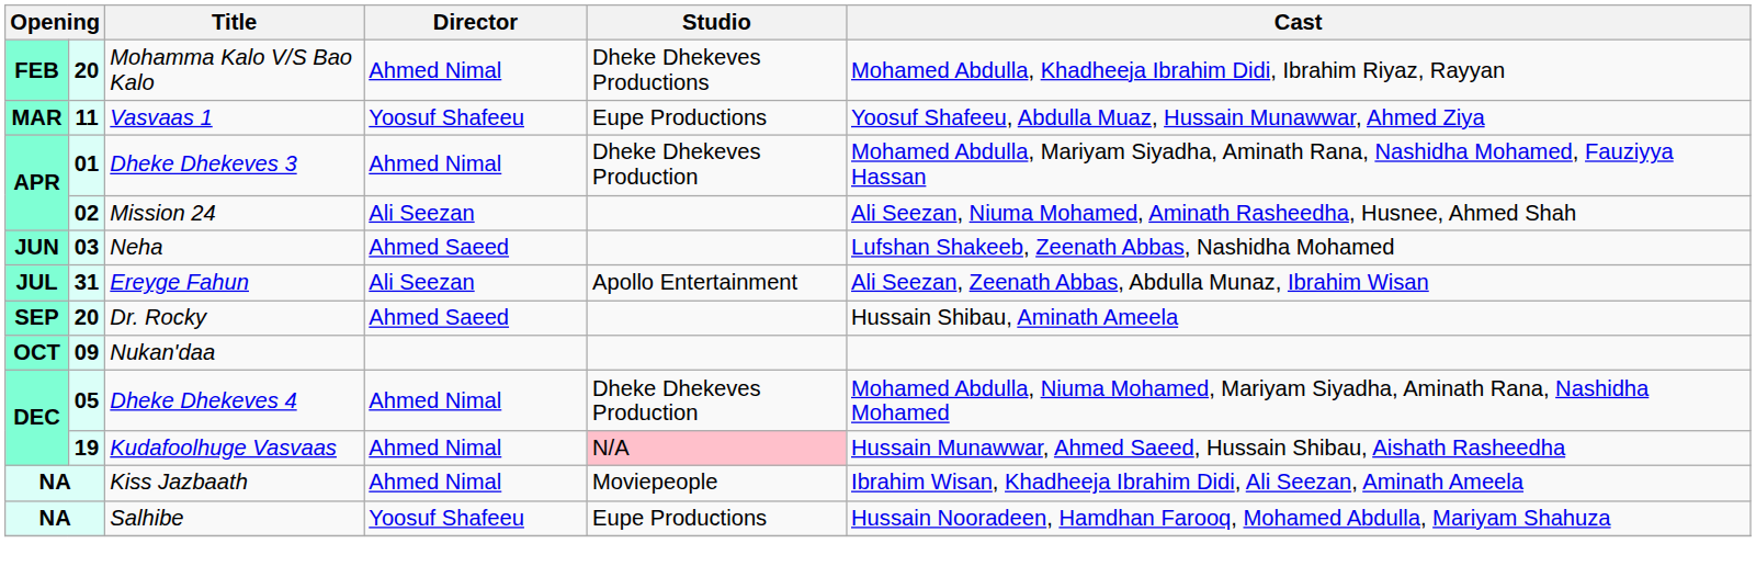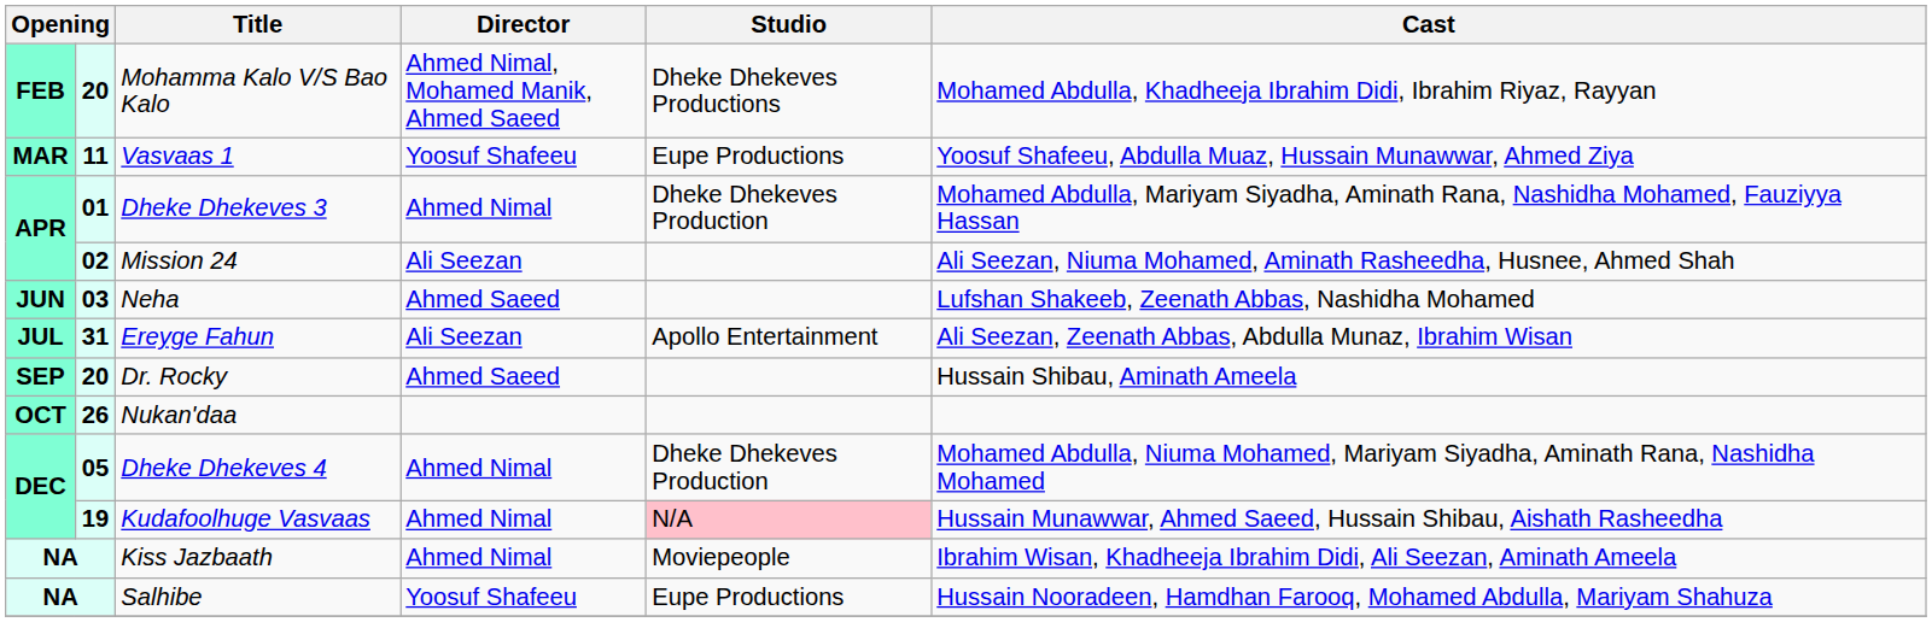Mohamma Kalo V/S Bao Kalo | Director: Ahmed Nimal -> Ahmed Nimal, Mohamed Manik, Ahmed Saeed
Nukan'daa | column 2: 09 -> 26
